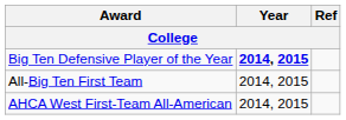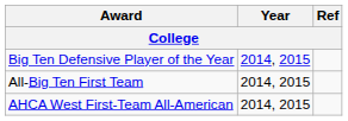Big Ten Defensive Player of the Year | Year: bold -> normal
